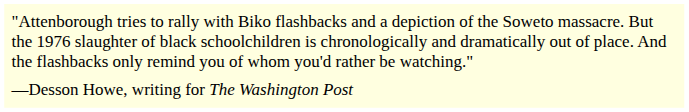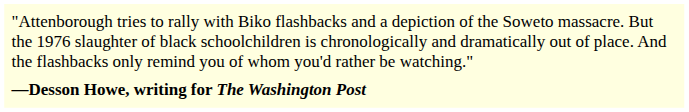row 2 | column 1: normal -> bold
